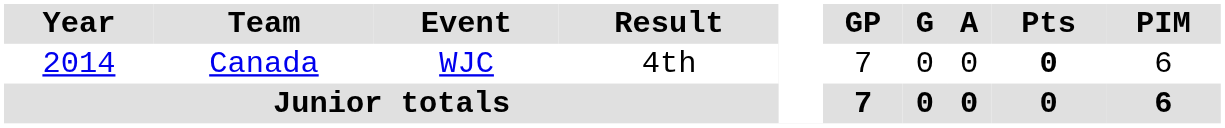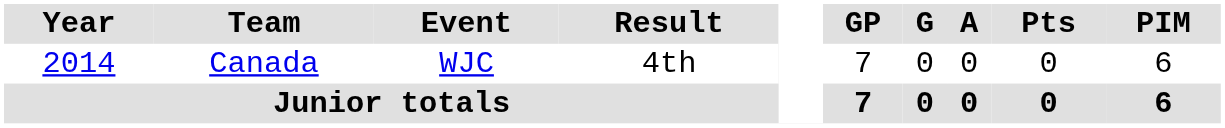Canada | Pts: bold -> normal
